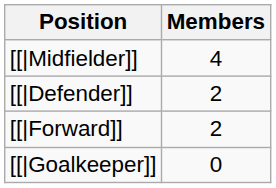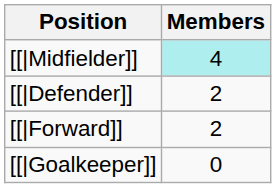[[|Midfielder]] | Members: no background -> paleturquoise background
